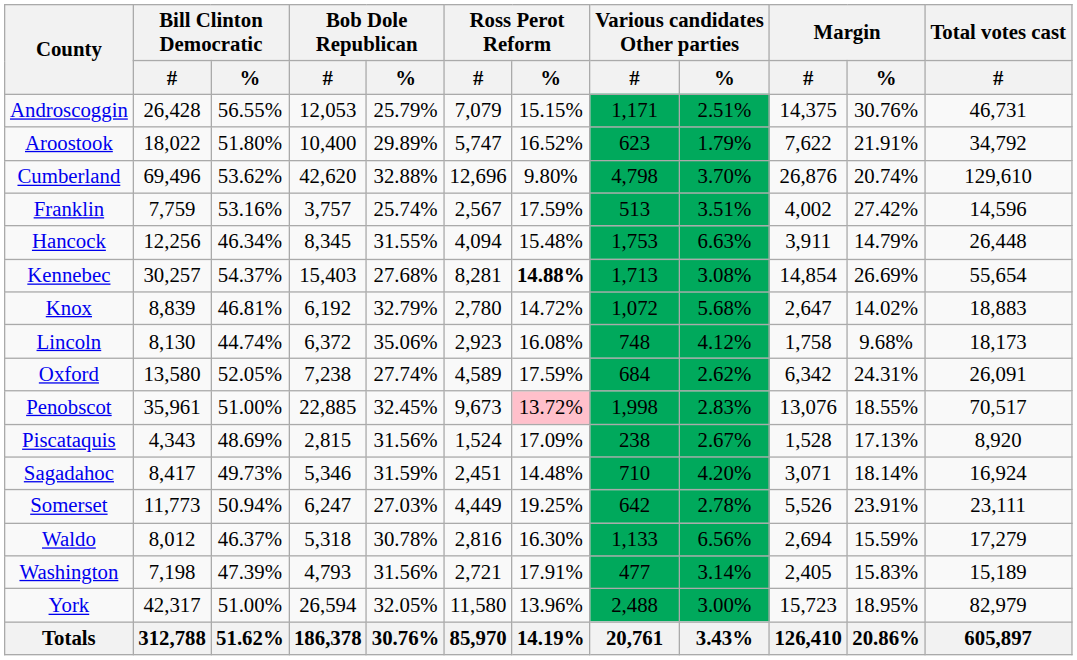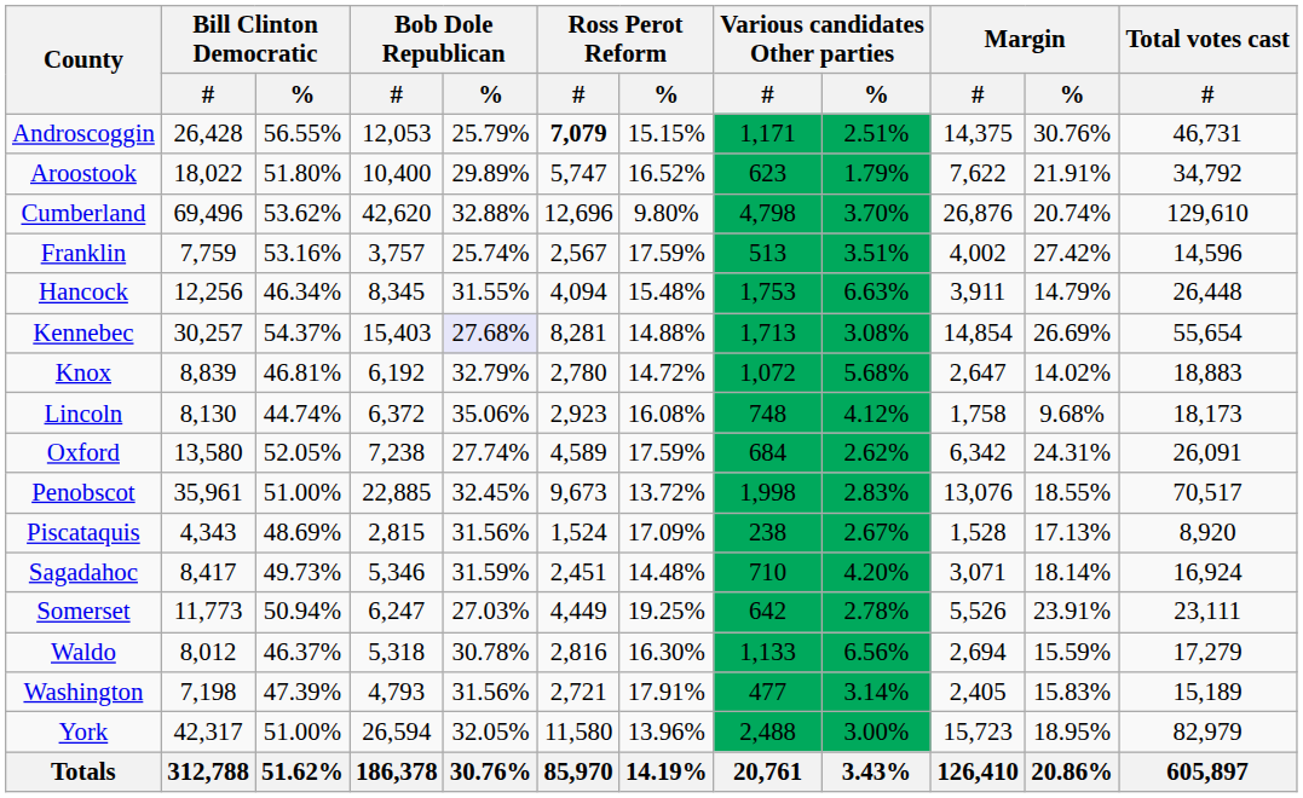Androscoggin | Ross Perot Reform / #: normal -> bold
Kennebec | Bob Dole Republican / %: no background -> lavender background
Kennebec | Ross Perot Reform / %: bold -> normal
Penobscot | Ross Perot Reform / %: pink background -> no background
